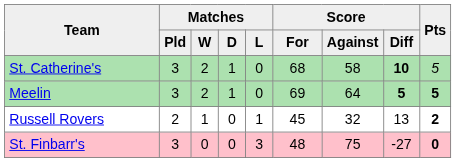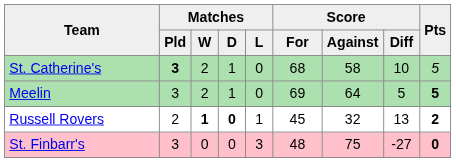St. Catherine's | Matches / Pld: normal -> bold
St. Catherine's | Score / Diff: bold -> normal
Meelin | Score / Diff: bold -> normal
Russell Rovers | Matches / W: normal -> bold
Russell Rovers | Matches / D: normal -> bold
